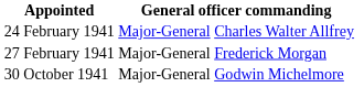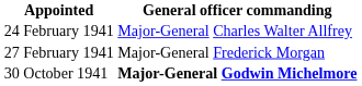30 October 1941 | General officer commanding: normal -> bold
